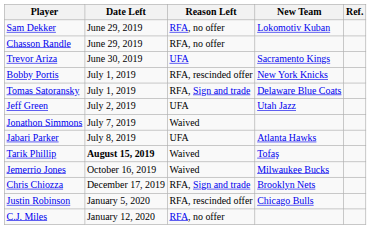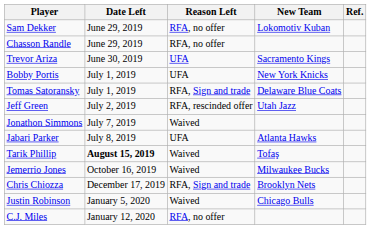Bobby Portis | Reason Left: RFA, rescinded offer -> UFA
Jeff Green | Reason Left: UFA -> RFA, rescinded offer
Justin Robinson | Reason Left: RFA, rescinded offer -> Waived
